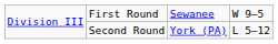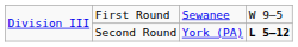Division III / Second Round | column 4: normal -> bold
